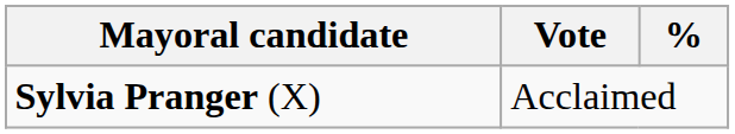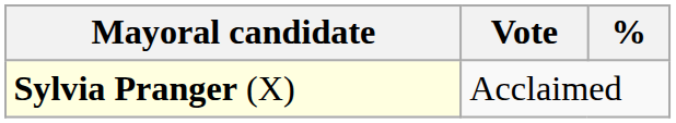Sylvia Pranger (X) | Mayoral candidate: no background -> lightyellow background
